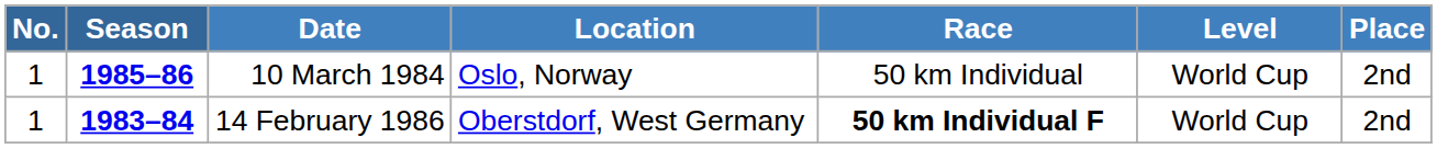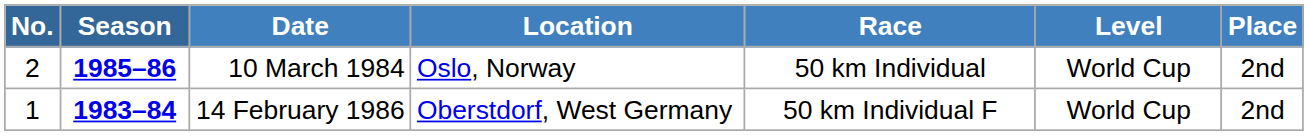10 March 1984 | No.: 1 -> 2
14 February 1986 | Race: bold -> normal
